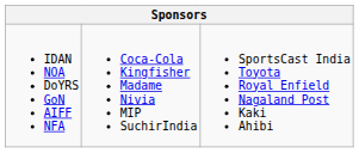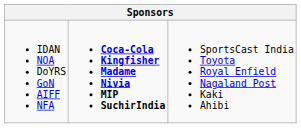IDAN NOA DoYRS GoN AIFF NFA | column 2: normal -> bold
